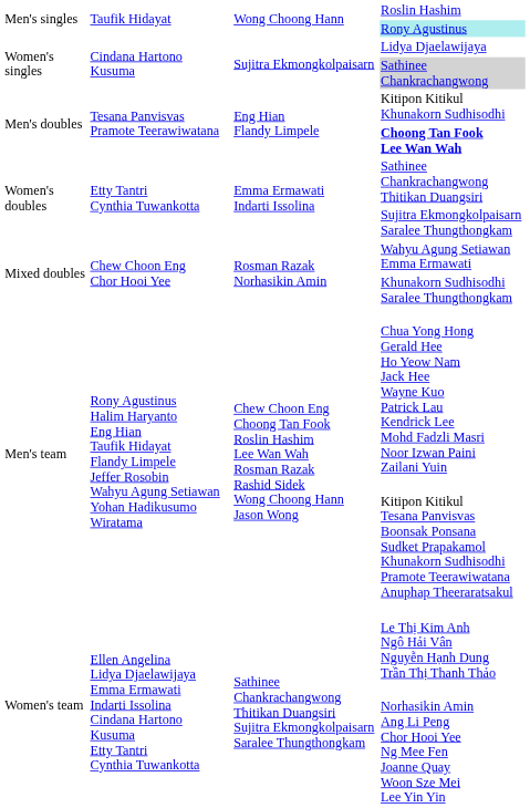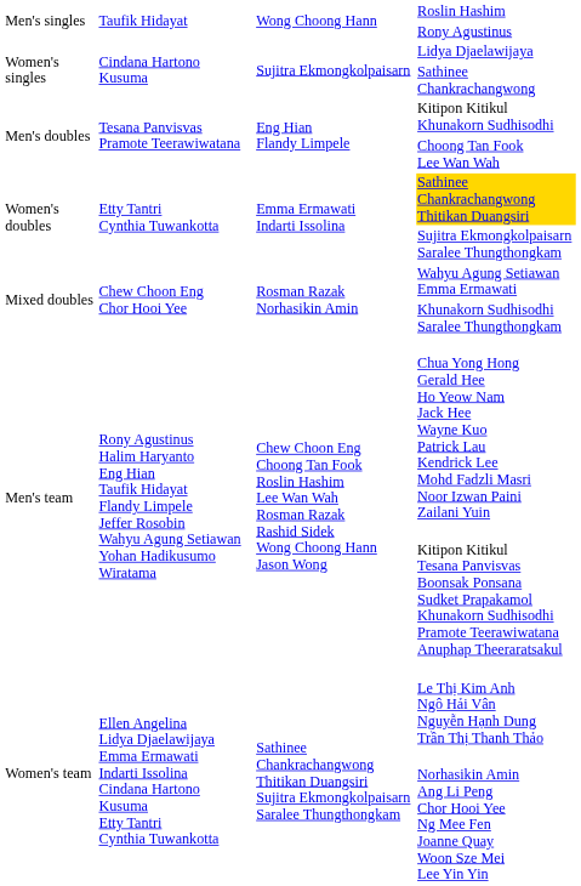Rony Agustinus | column 4: paleturquoise background -> no background
Sathinee Chankrachangwong | column 4: lightgrey background -> no background
Choong Tan Fook Lee Wan Wah | column 4: bold -> normal
Sathinee Chankrachangwong Thitikan Duangsiri | column 4: no background -> gold background
